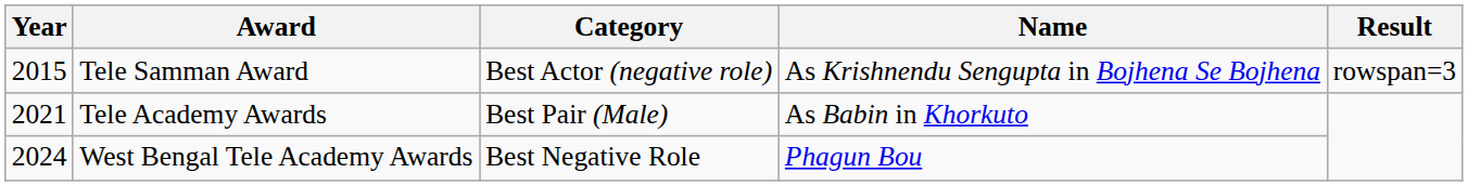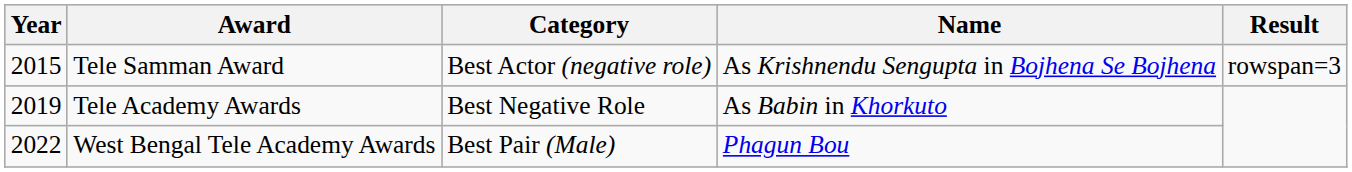Tele Academy Awards | Year: 2021 -> 2019
Tele Academy Awards | Category: Best Pair (Male) -> Best Negative Role
West Bengal Tele Academy Awards | Year: 2024 -> 2022
West Bengal Tele Academy Awards | Category: Best Negative Role -> Best Pair (Male)
